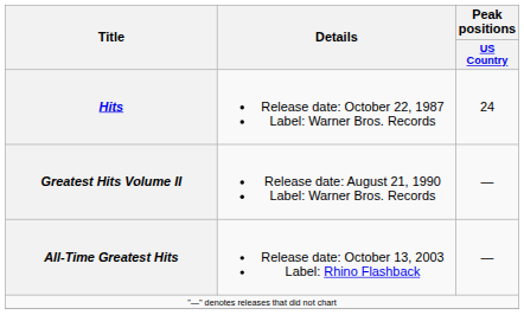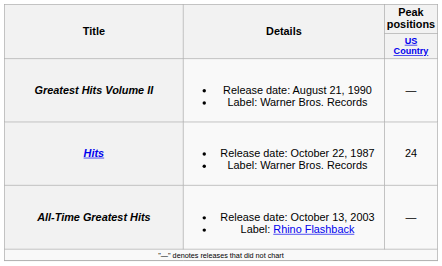rows swapped: Hits <-> Greatest Hits Volume II
